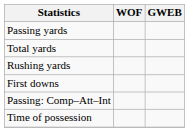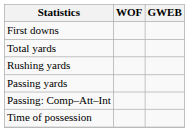rows swapped: First downs <-> Passing yards
